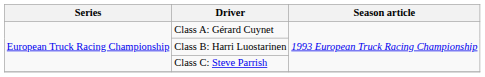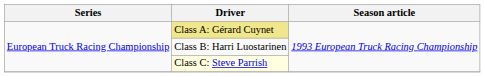Class A: Gérard Cuynet | Driver: no background -> khaki background
Class C: Steve Parrish | Driver: no background -> lightyellow background
